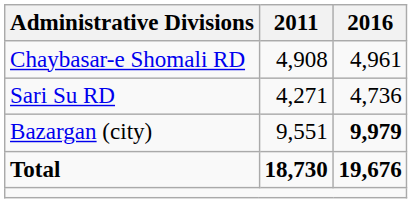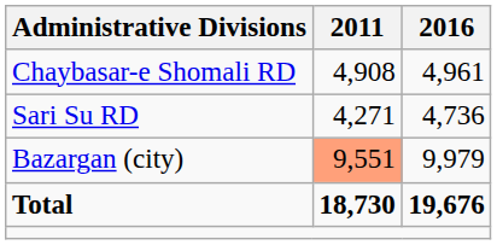Bazargan (city) | 2011: no background -> lightsalmon background
Bazargan (city) | 2016: bold -> normal
